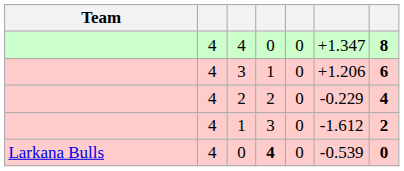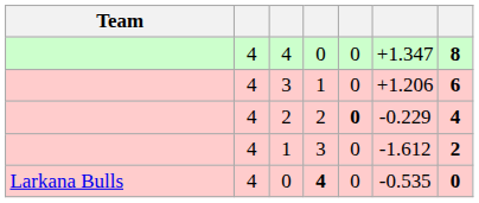row 4 | column 5: normal -> bold
row 6 | column 6: -0.539 -> -0.535
